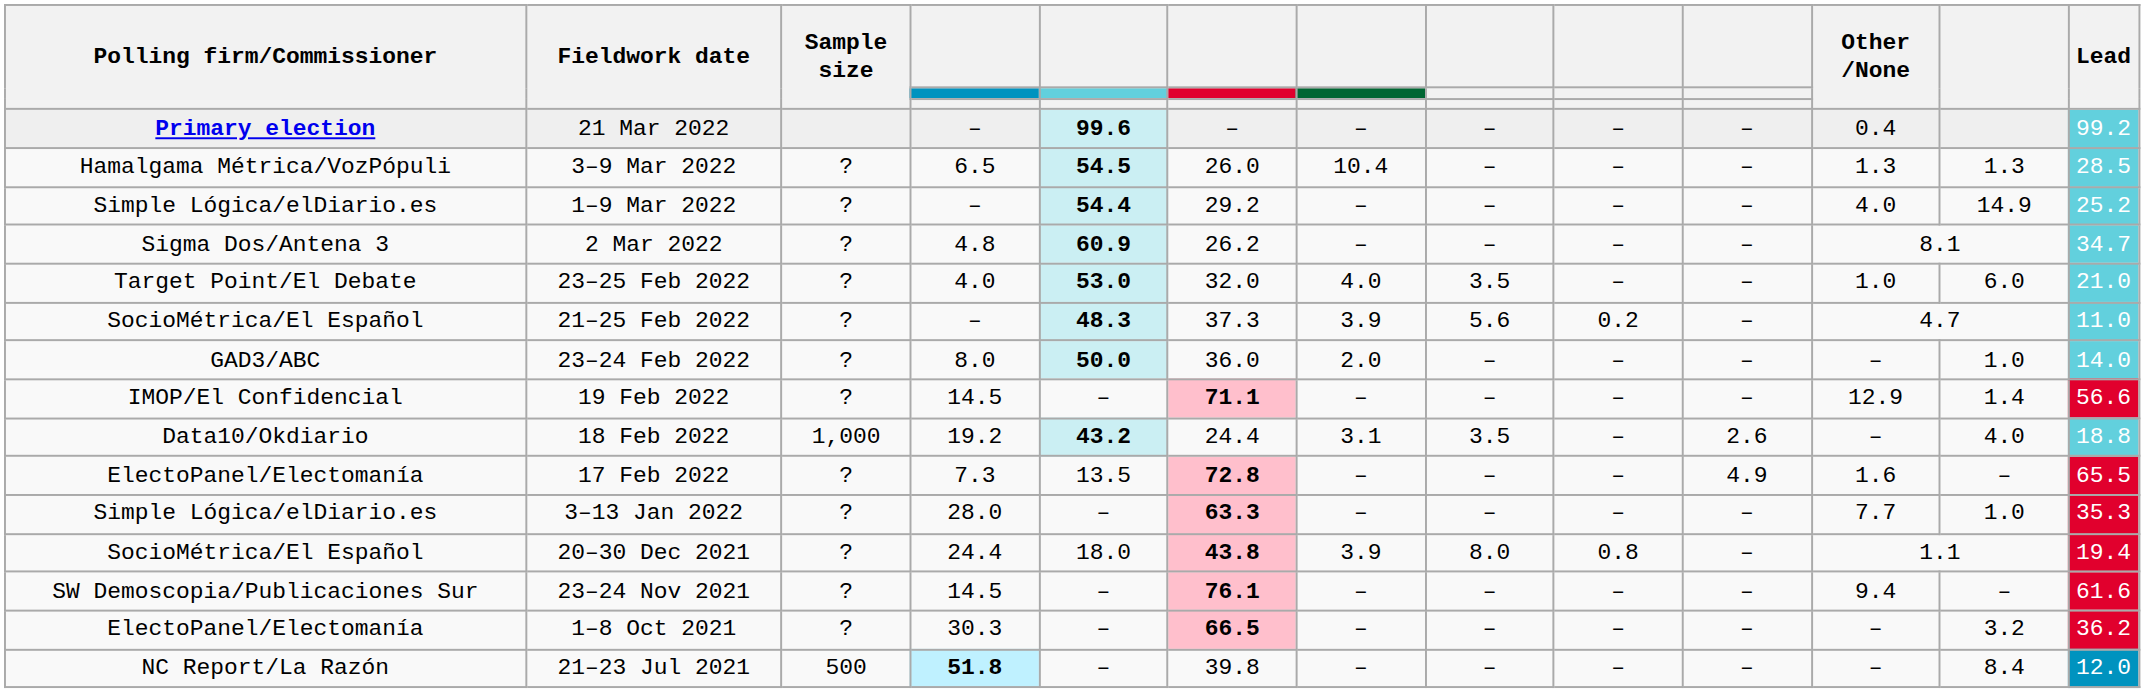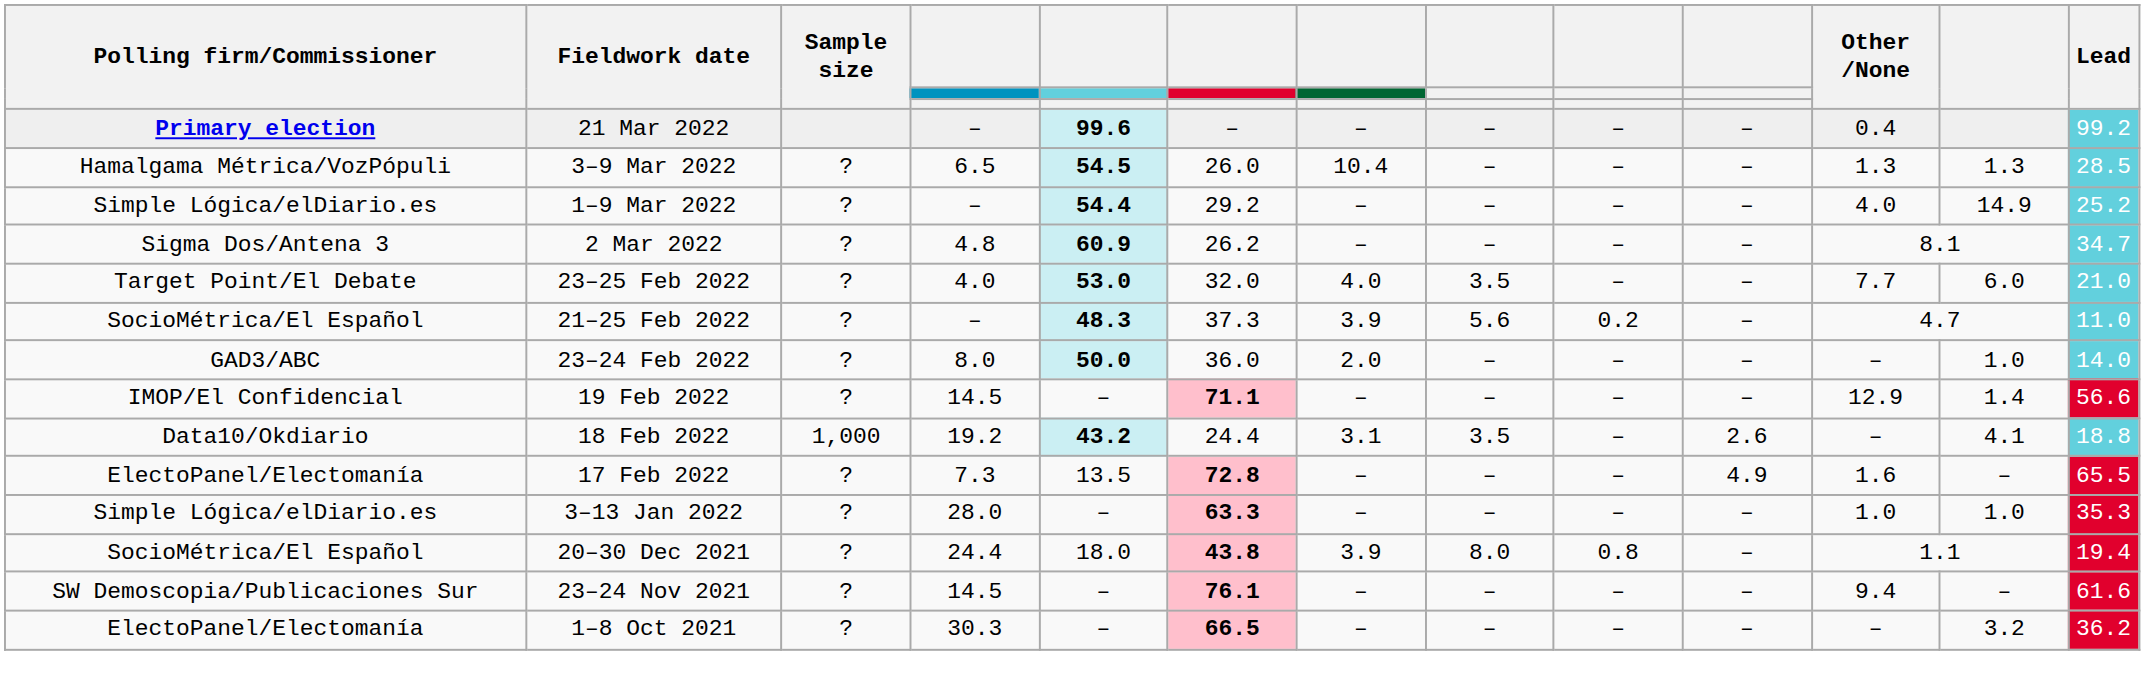23–25 Feb 2022 | Other /None: 1.0 -> 7.7
18 Feb 2022 | column 12: 4.0 -> 4.1
3–13 Jan 2022 | Other /None: 7.7 -> 1.0
- row: NC Report/La Razón | 21–23 Jul 2021 | 500 | 51.8 | – | 39.8 | – | – | – | – | – | 8.4 | 12.0
